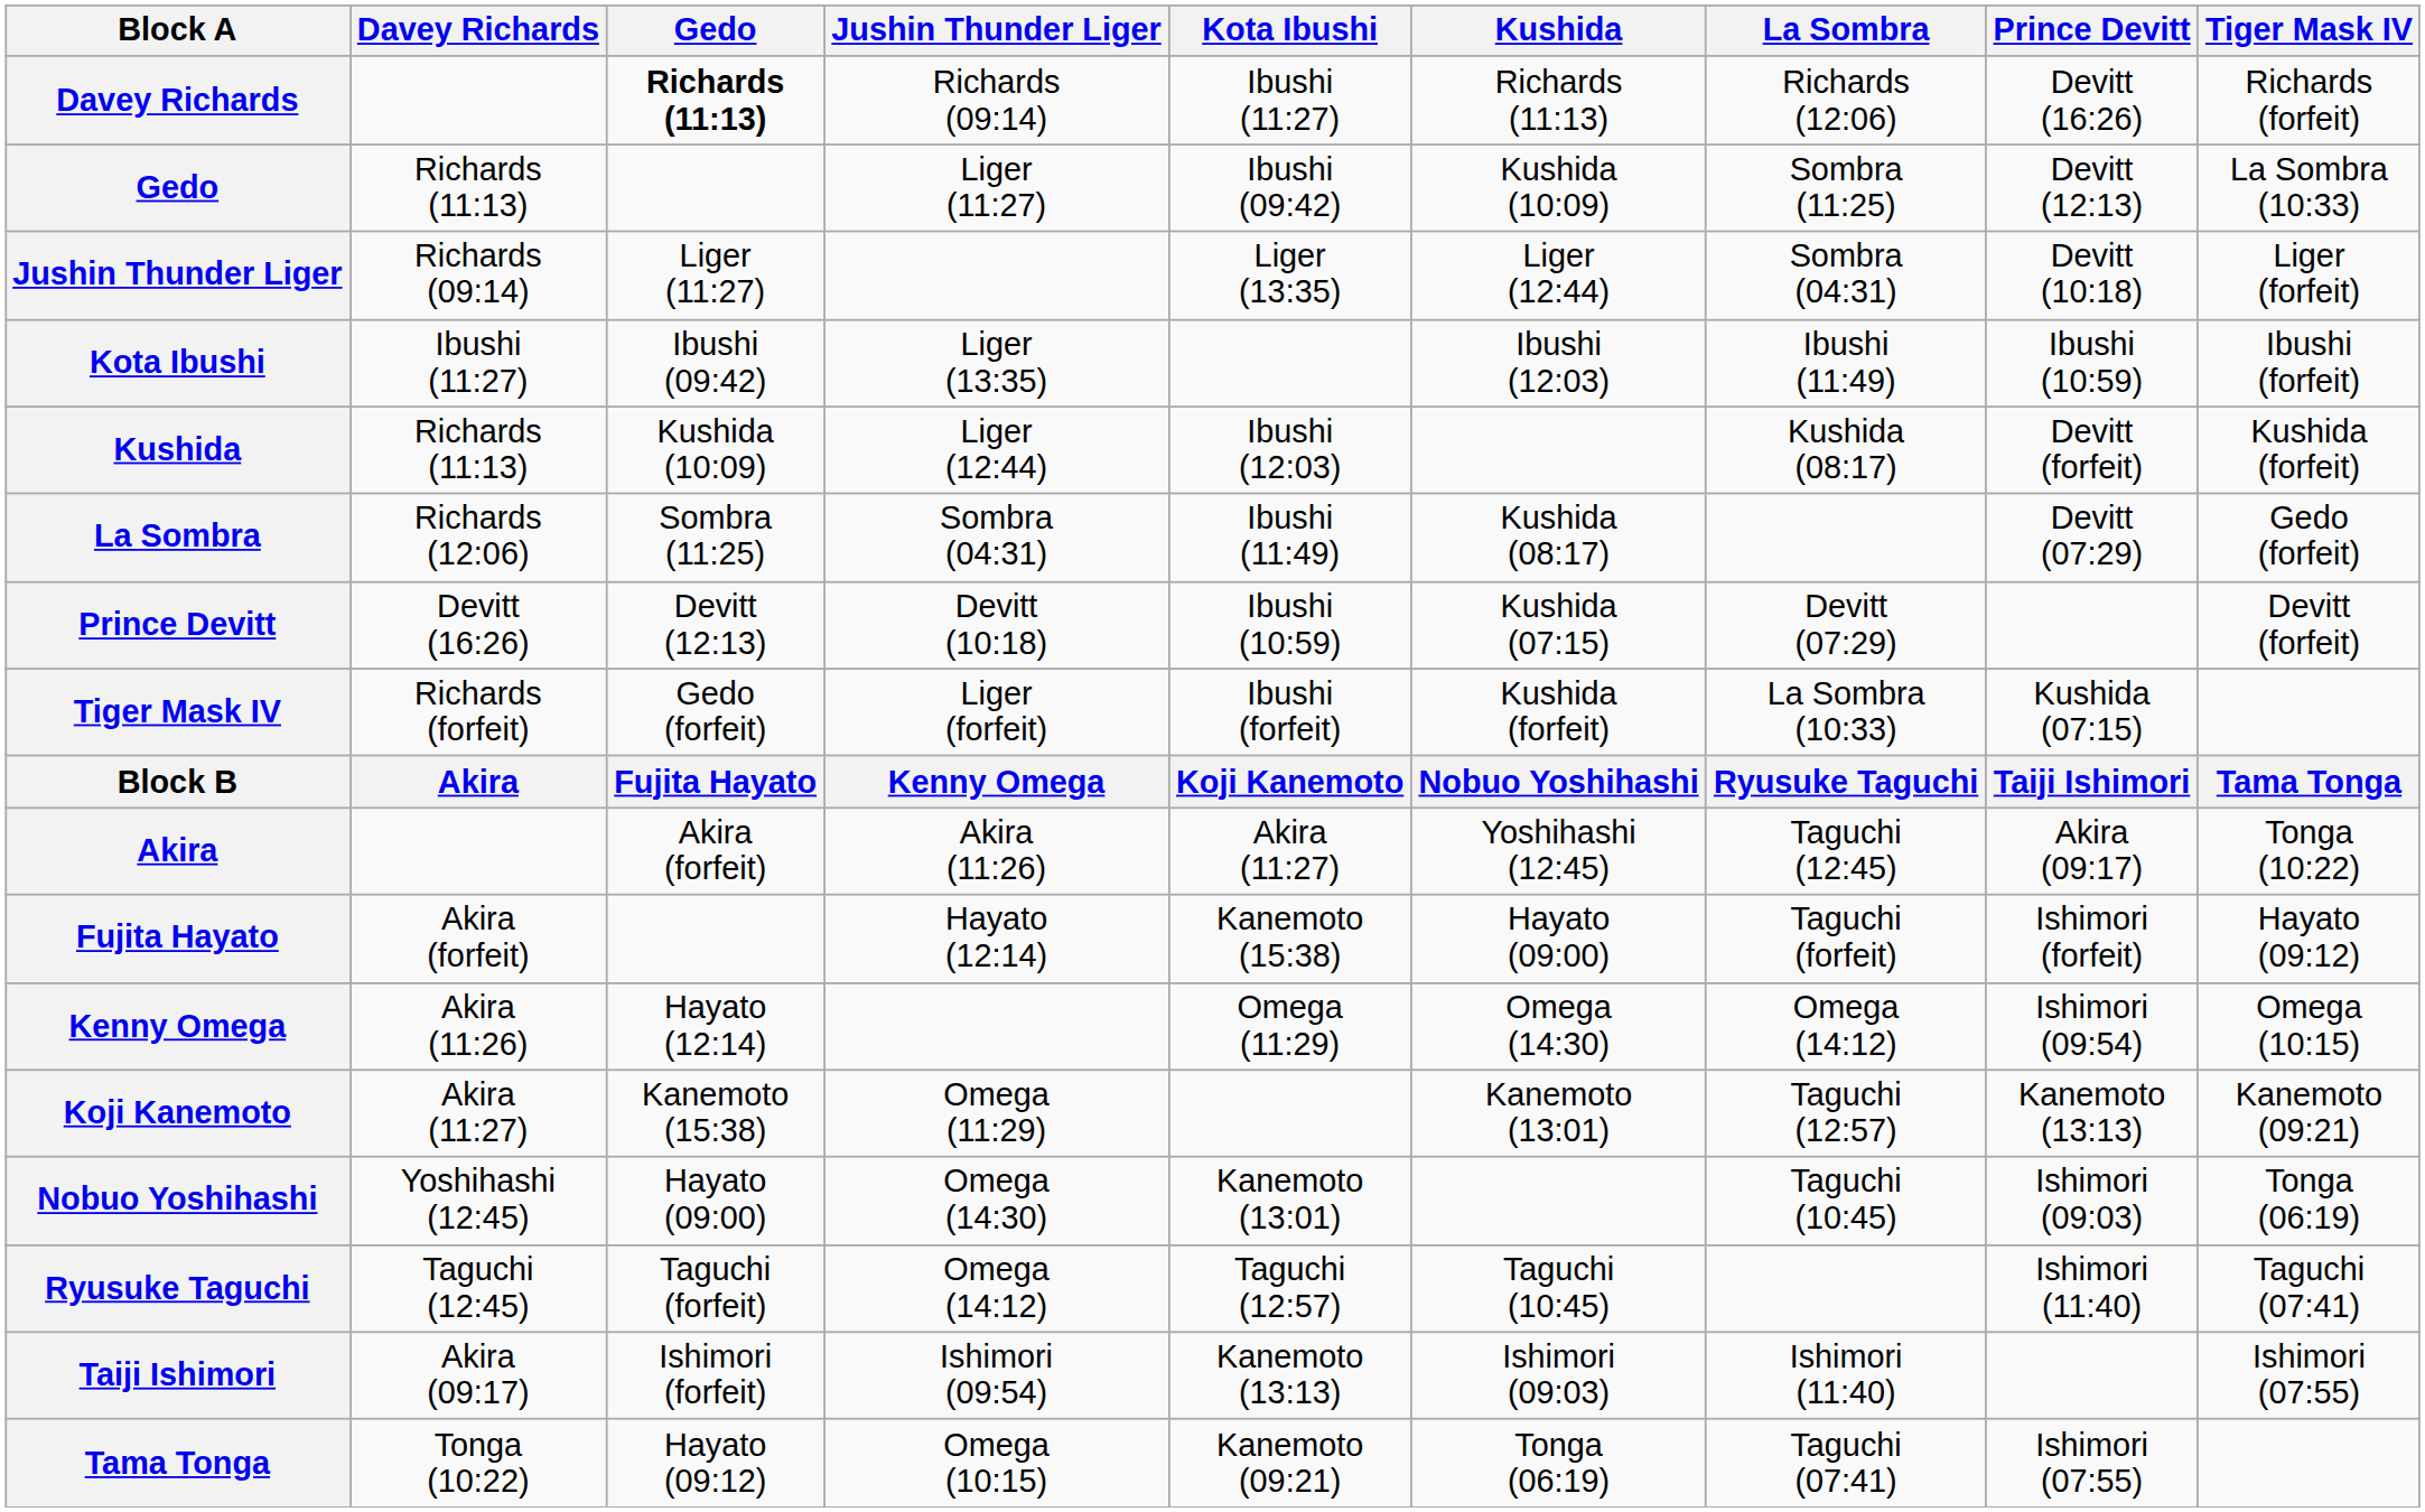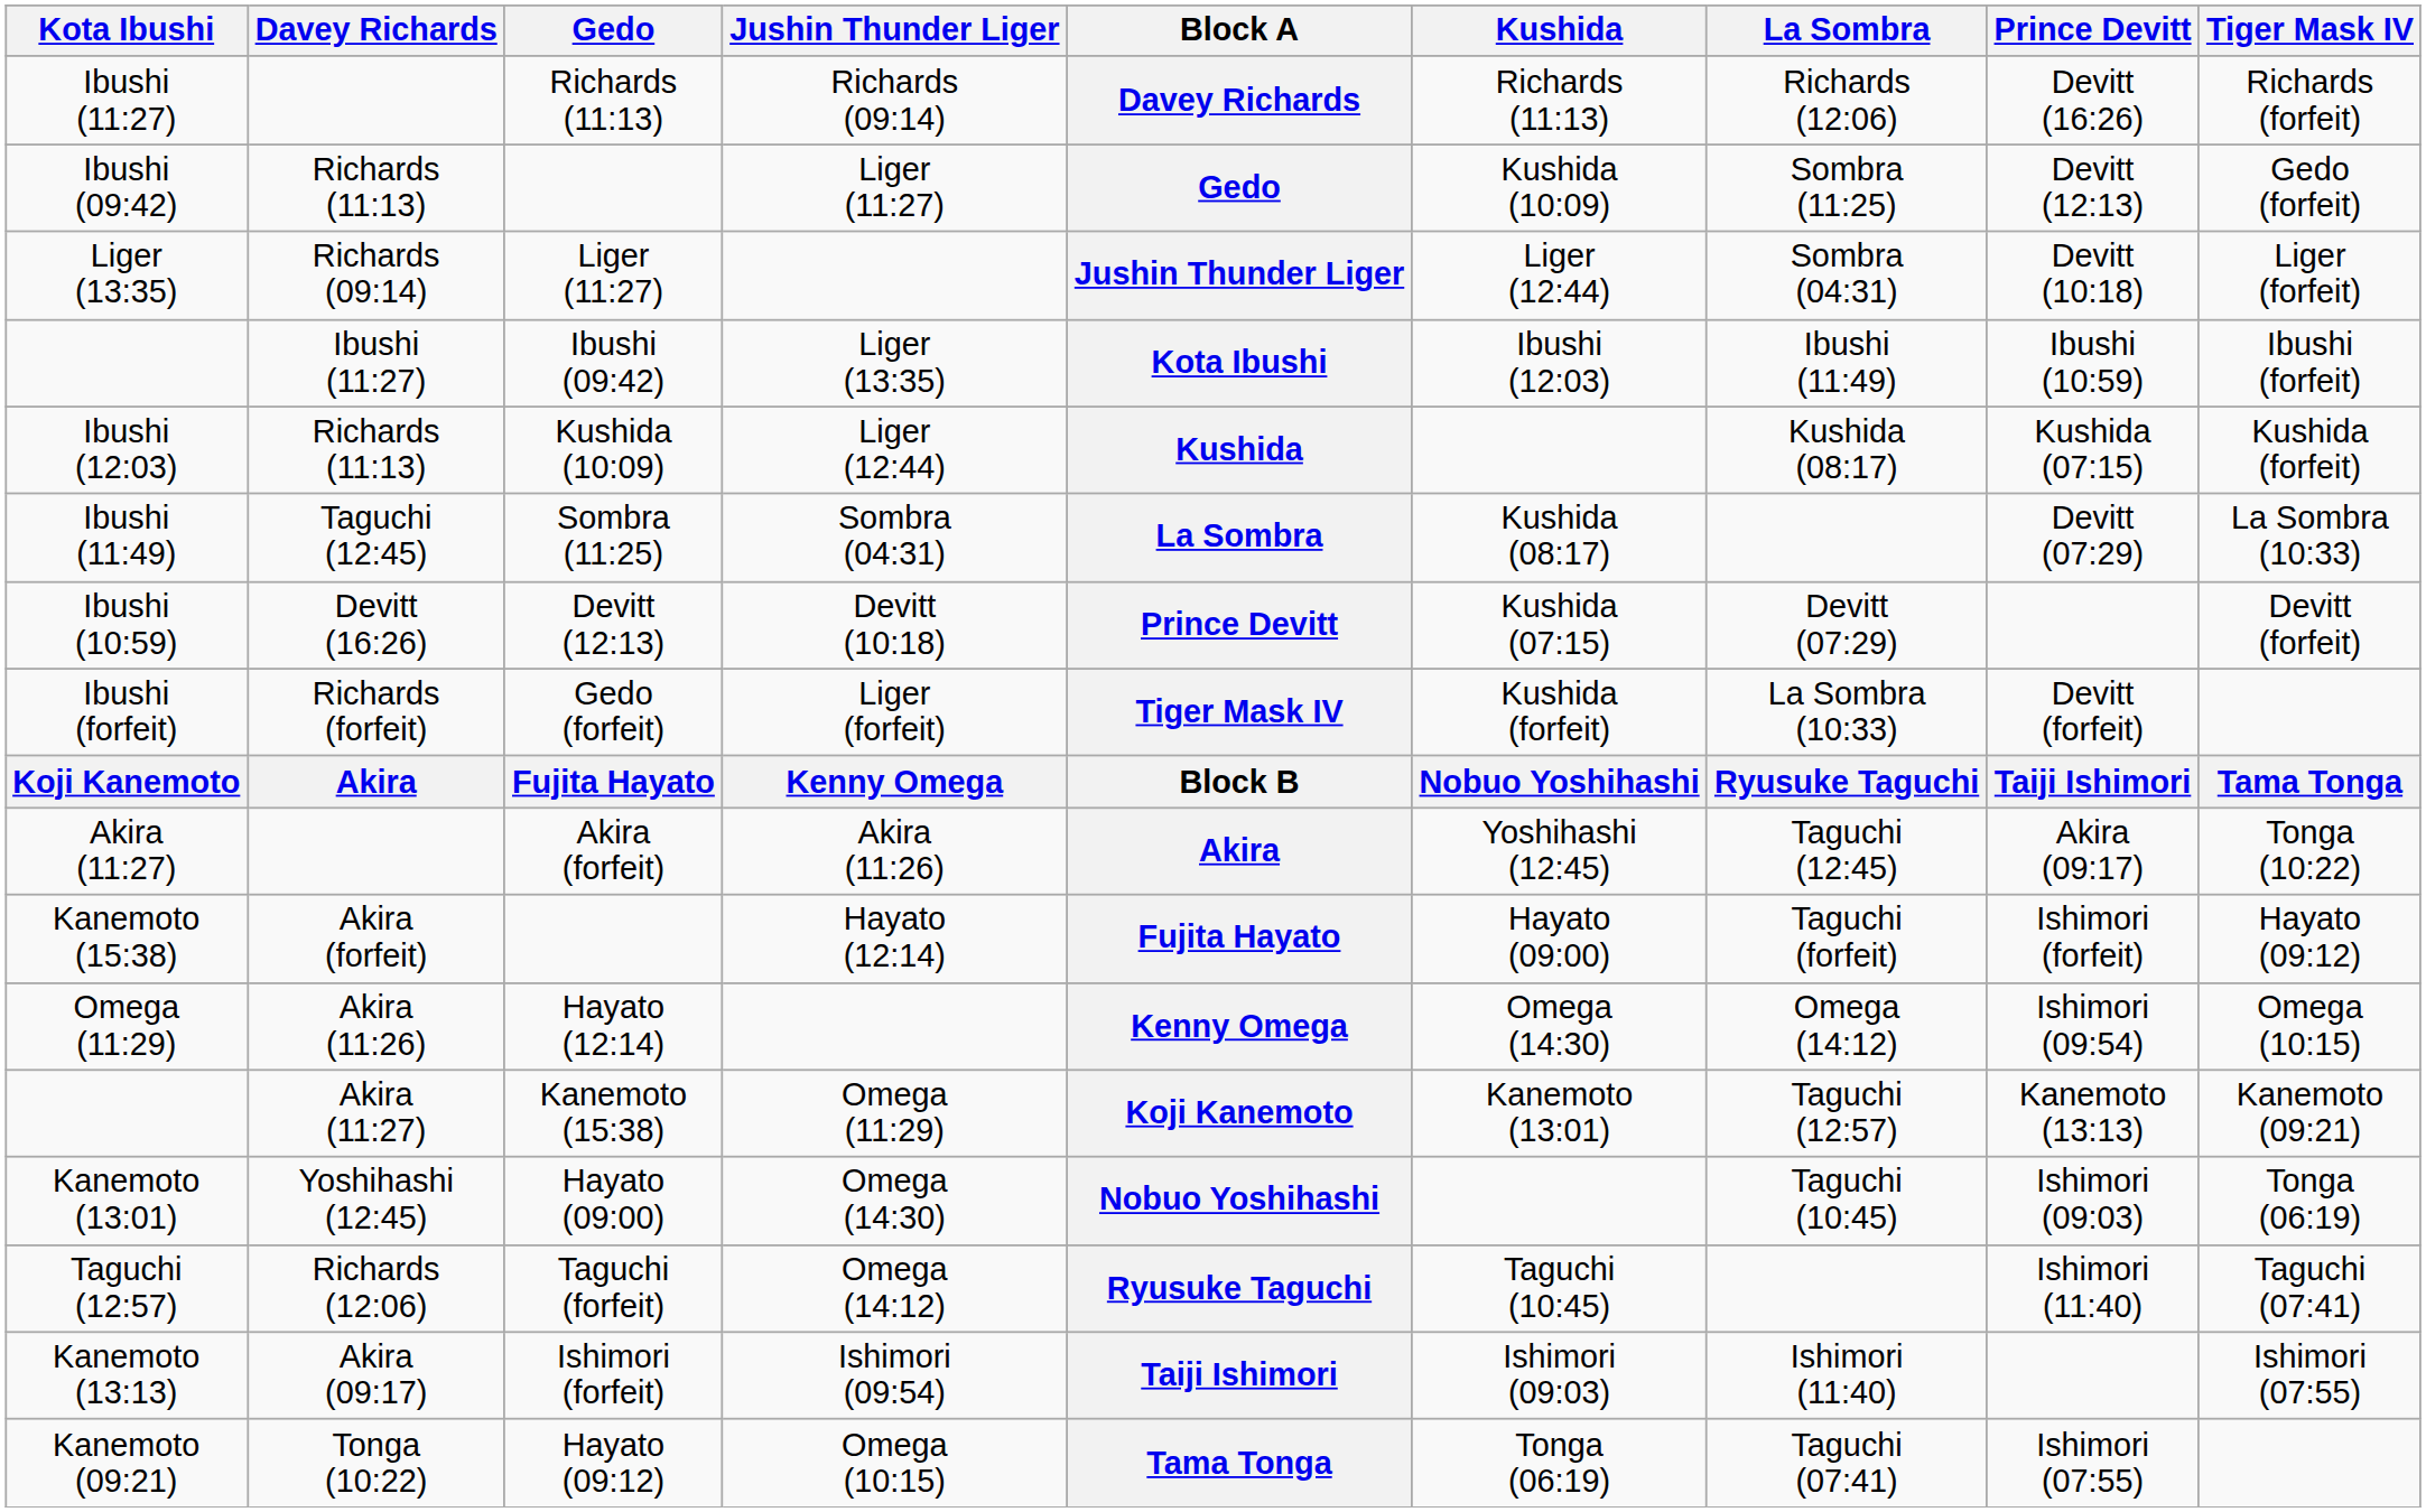columns swapped: Block A <-> Kota Ibushi
row 2 | Gedo: bold -> normal
row 3 | Tiger Mask IV: La Sombra (10:33) -> Gedo (forfeit)
row 6 | Prince Devitt: Devitt (forfeit) -> Kushida (07:15)
row 7 | Davey Richards: Richards (12:06) -> Taguchi (12:45)
row 7 | Tiger Mask IV: Gedo (forfeit) -> La Sombra (10:33)
row 9 | Prince Devitt: Kushida (07:15) -> Devitt (forfeit)
row 16 | Davey Richards: Taguchi (12:45) -> Richards (12:06)
